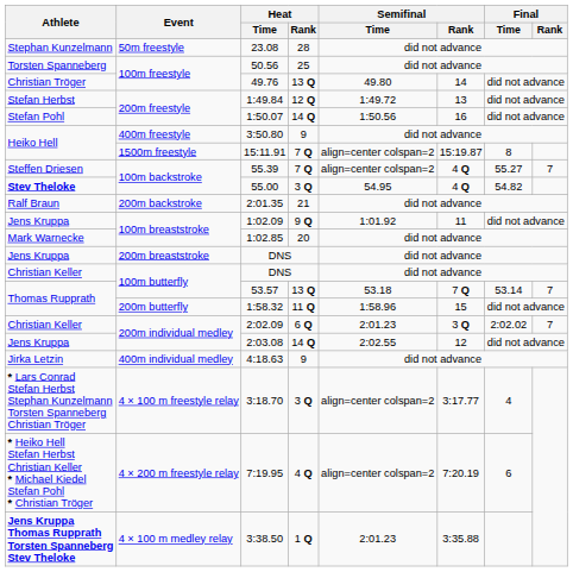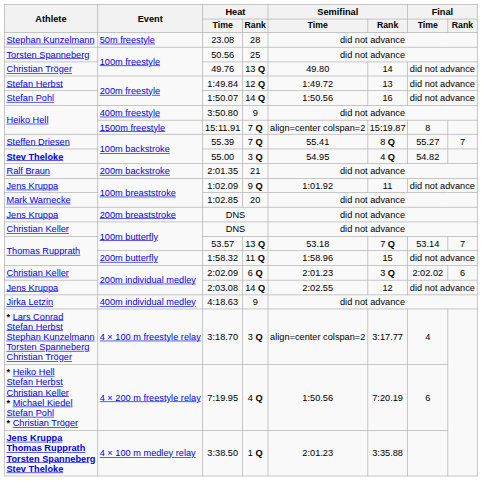55.39 | Semifinal / Time: align=center colspan=2 -> 55.41
55.39 | Semifinal / Rank: 4 Q -> 8 Q
2:02.09 | Final / Rank: 7 -> 6
7:19.95 | Semifinal / Time: align=center colspan=2 -> 1:50.56
